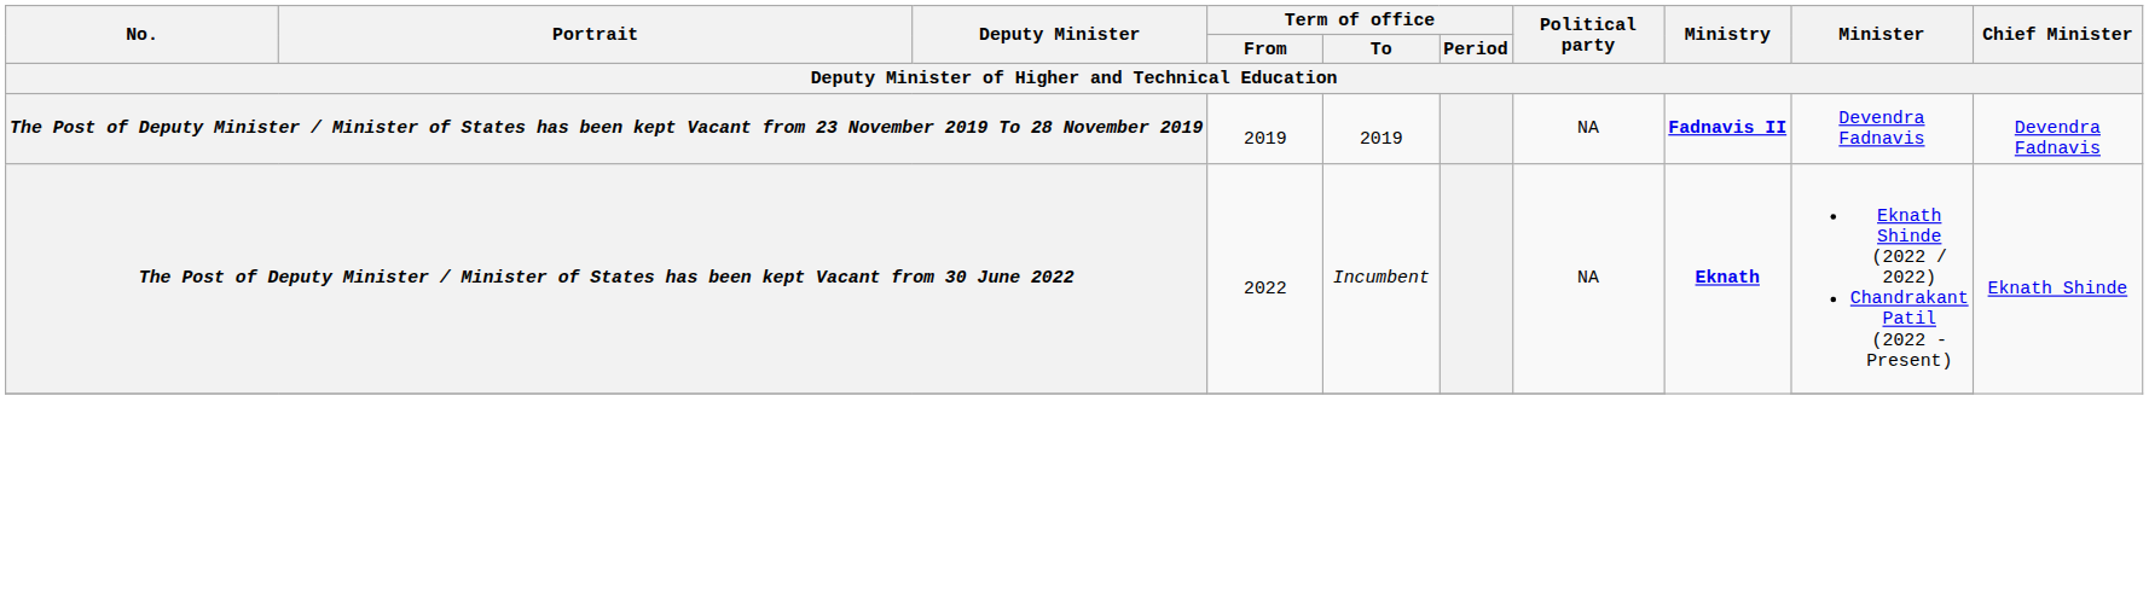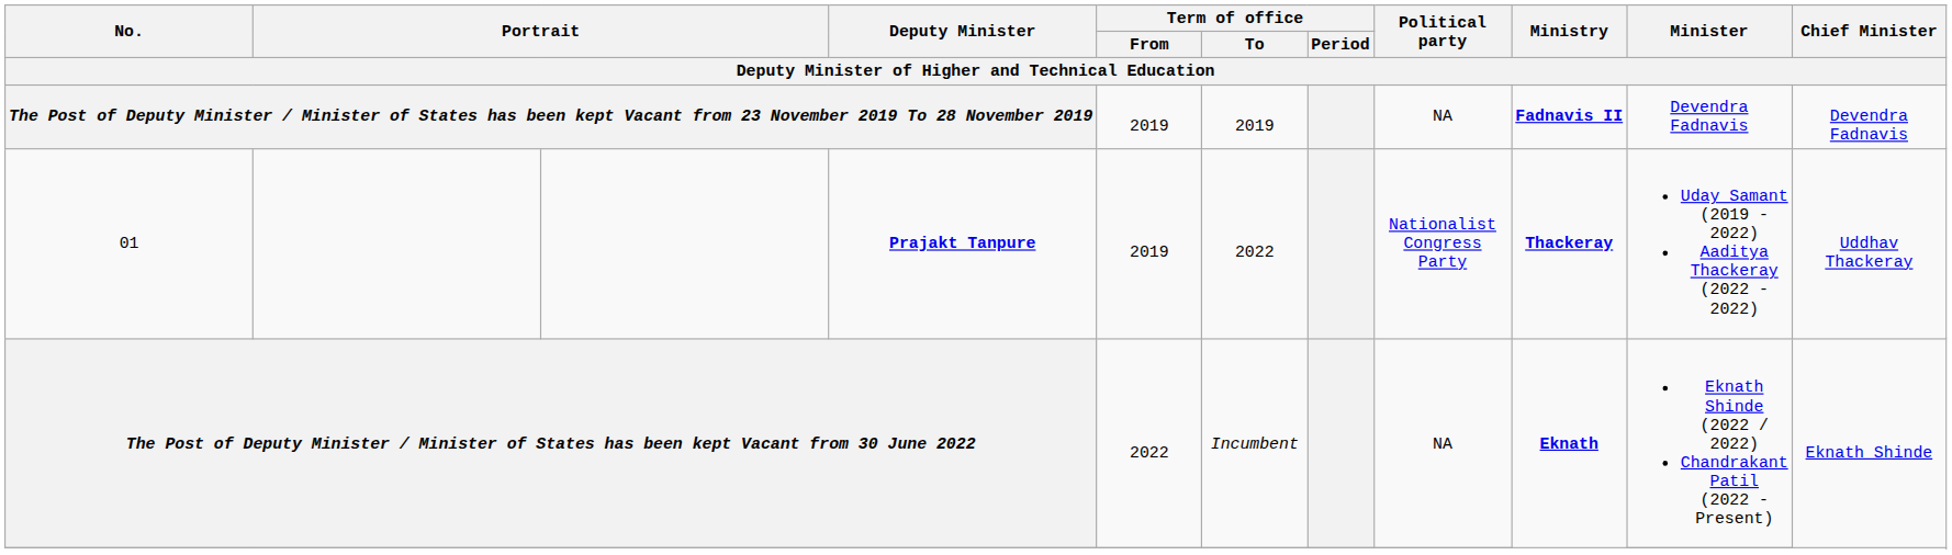+ row: 01 | Prajakt Tanpure | 2019 | 2022 | Nationalist Congress Party | Thackeray | Uday Samant (2019 - 2022) Aaditya Thackeray (2022 - 2022) | Uddhav Thackeray
